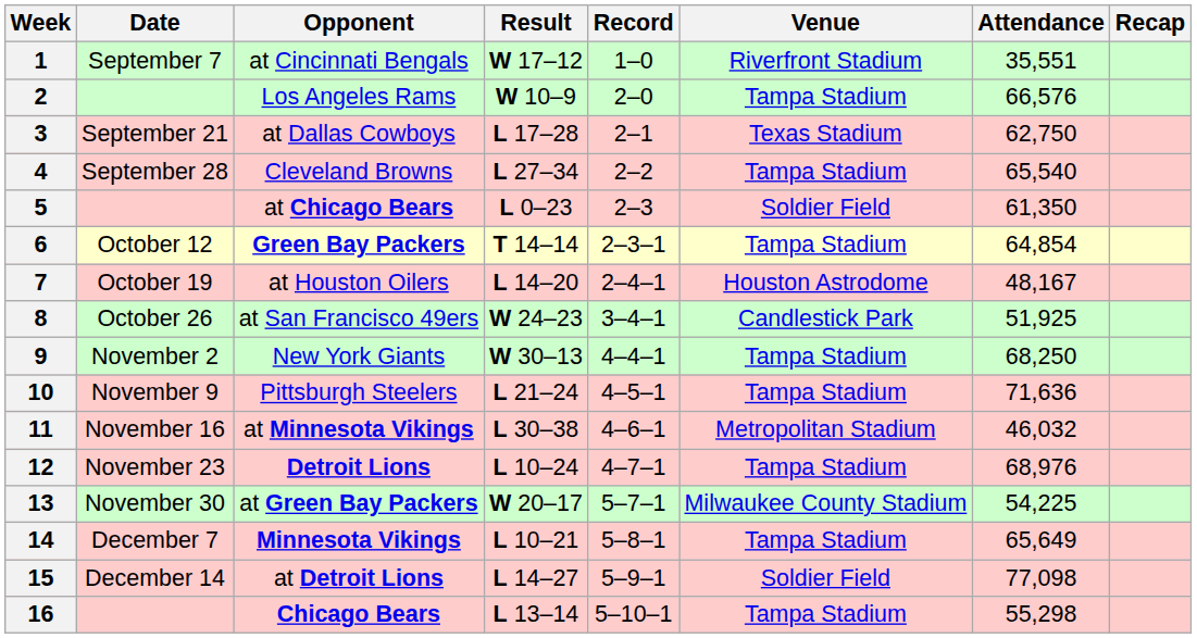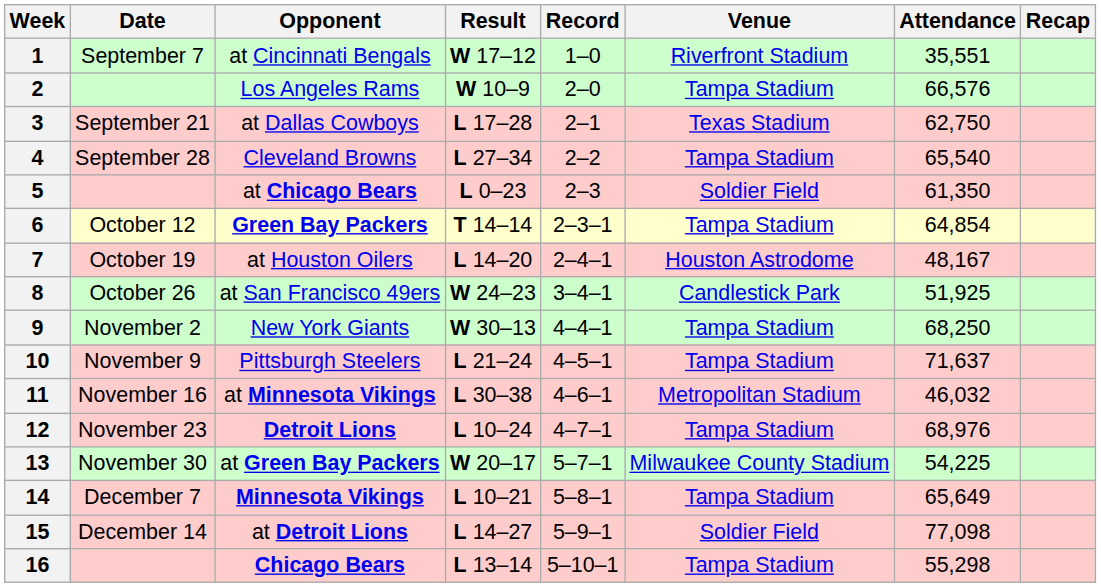10 | Attendance: 71,636 -> 71,637
